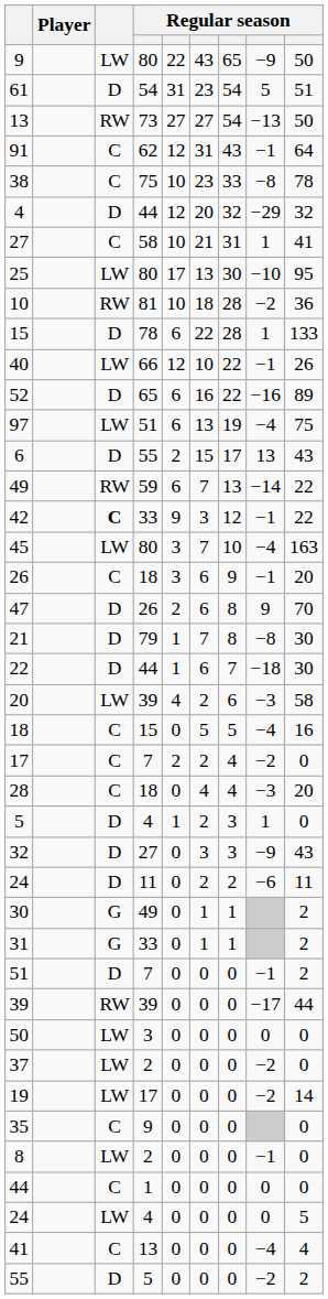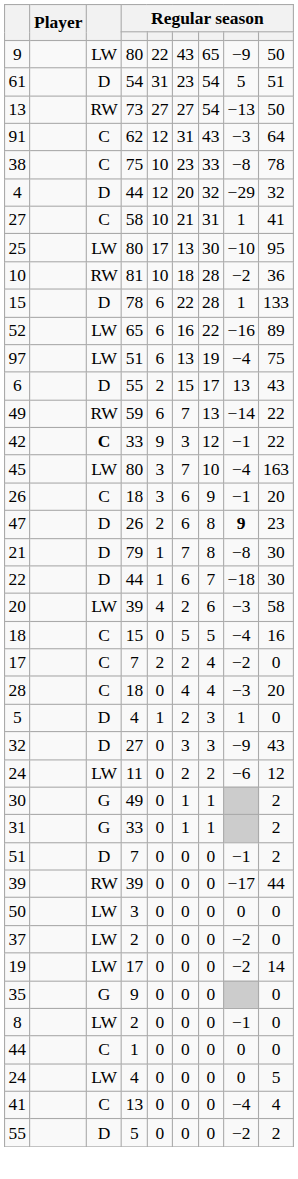91 | column 8: −1 -> −3
- row: 40 | LW | 66 | 12 | 10 | 22 | −1 | 26
52 | column 3: D -> LW
47 | column 8: normal -> bold
47 | column 9: 70 -> 23
24 / 11 | column 3: D -> LW
24 / 11 | column 9: 11 -> 12
35 | column 3: C -> G
